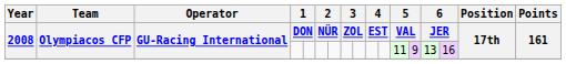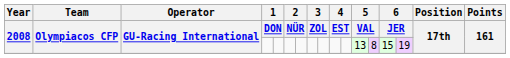row 3 | column 12: 11 -> 13
row 3 | column 13: 9 -> 8
row 3 | column 14: 13 -> 15
row 3 | column 15: 16 -> 19
